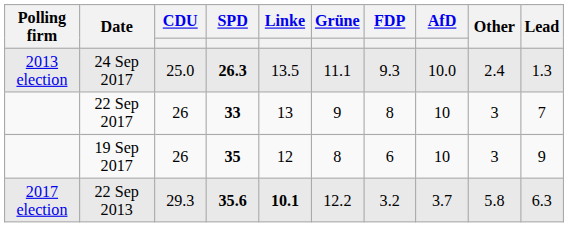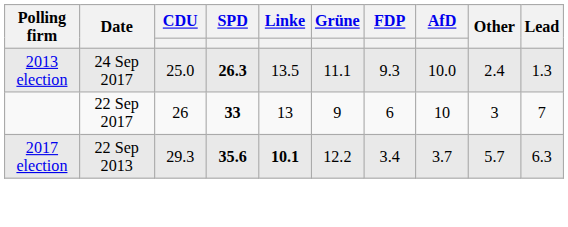22 Sep 2017 | FDP: 8 -> 6
- row: 19 Sep 2017 | 26 | 35 | 12 | 8 | 6 | 10 | 3 | 9
22 Sep 2013 | FDP: 3.2 -> 3.4
22 Sep 2013 | Other: 5.8 -> 5.7
